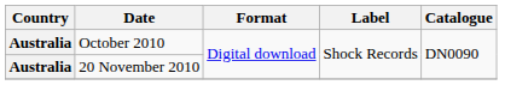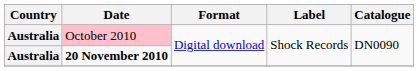October 2010 | Date: no background -> pink background
20 November 2010 | Date: normal -> bold
